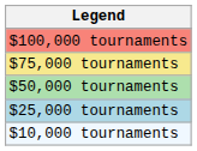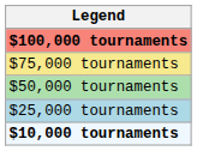row 2 | column 1: normal -> bold
row 6 | column 1: normal -> bold
